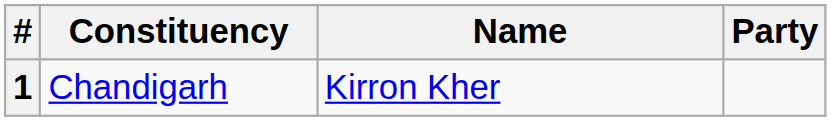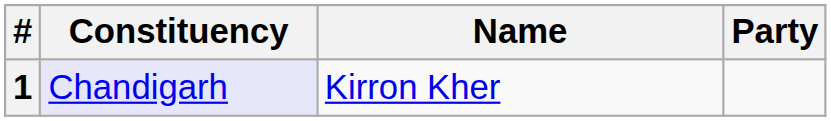1 | Constituency: no background -> lavender background
